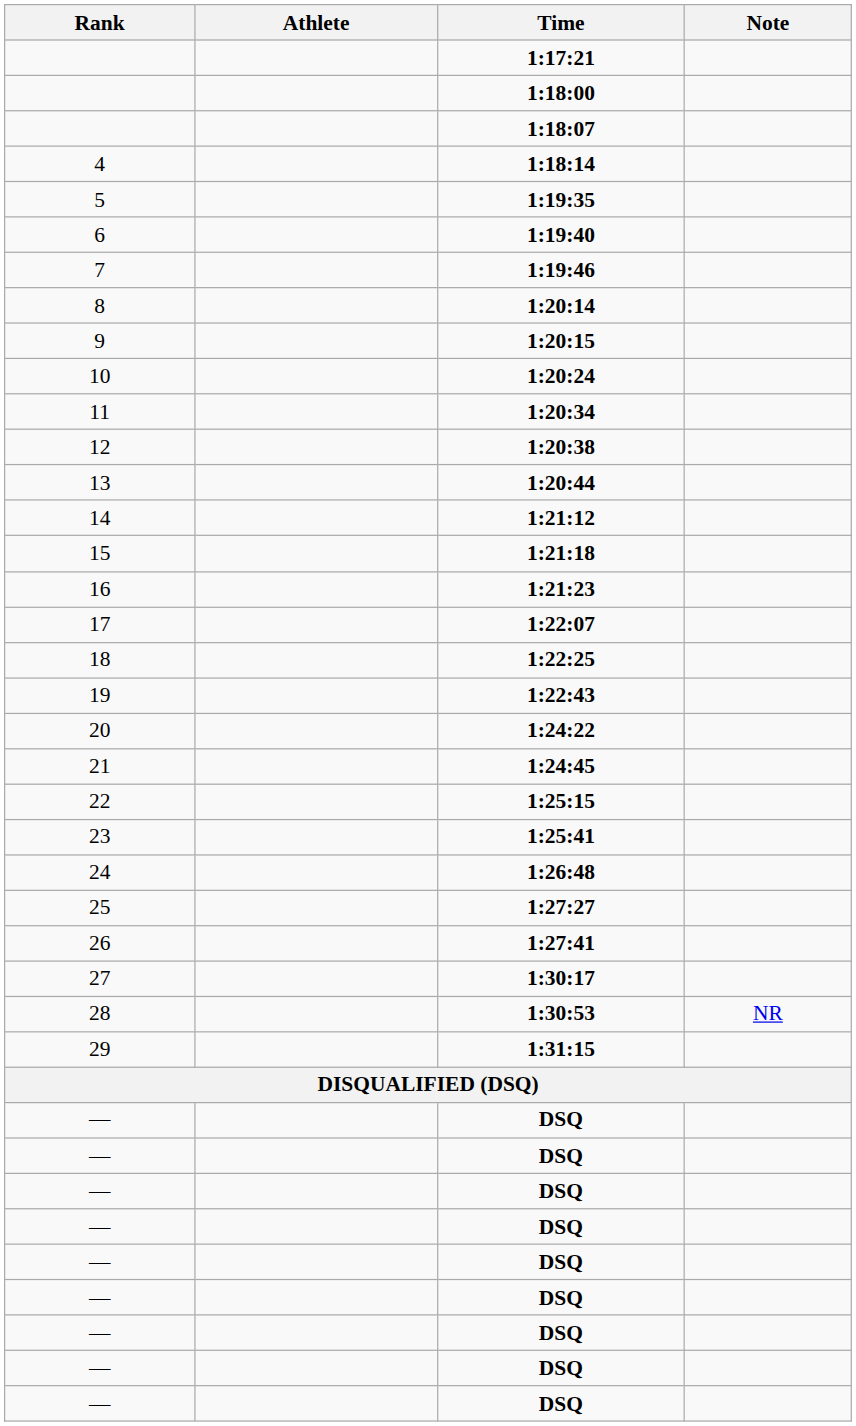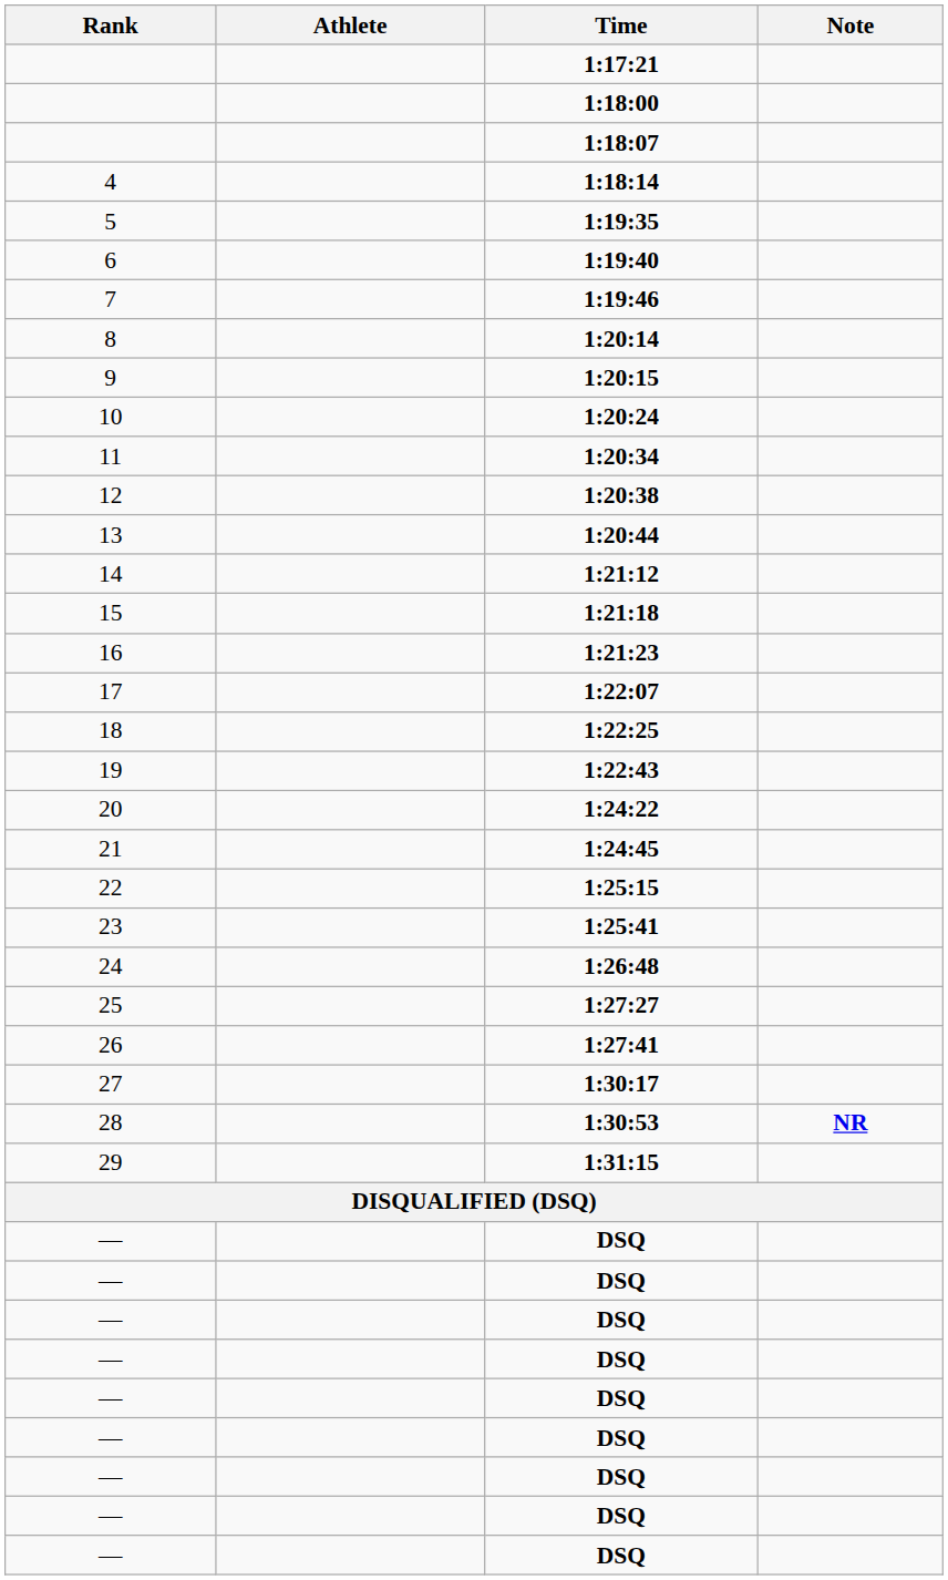1:30:53 | Note: normal -> bold
